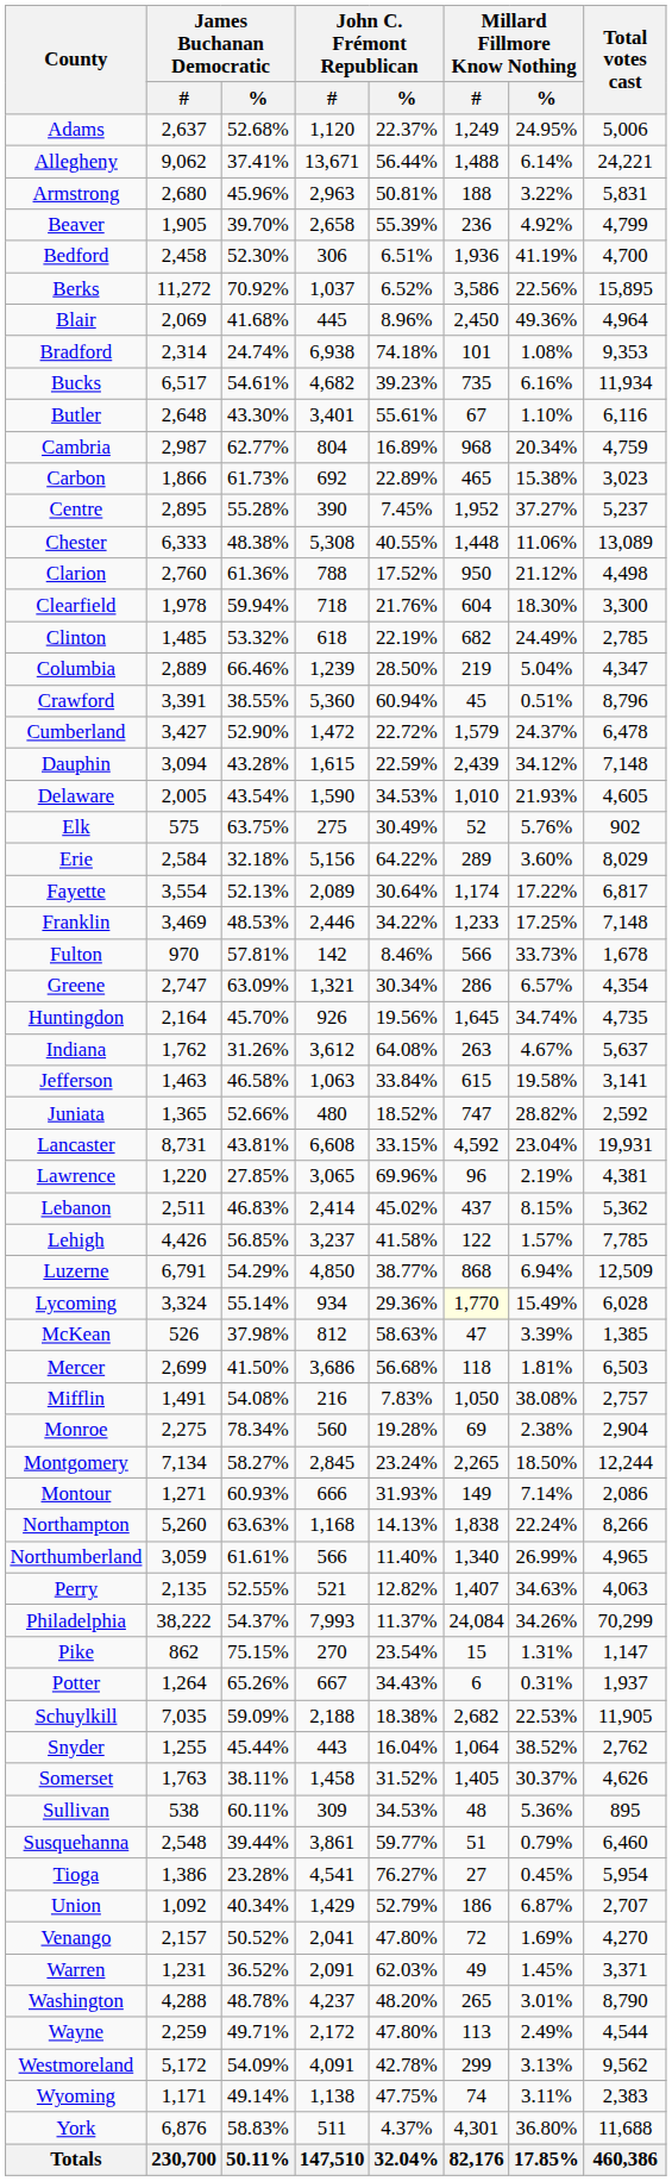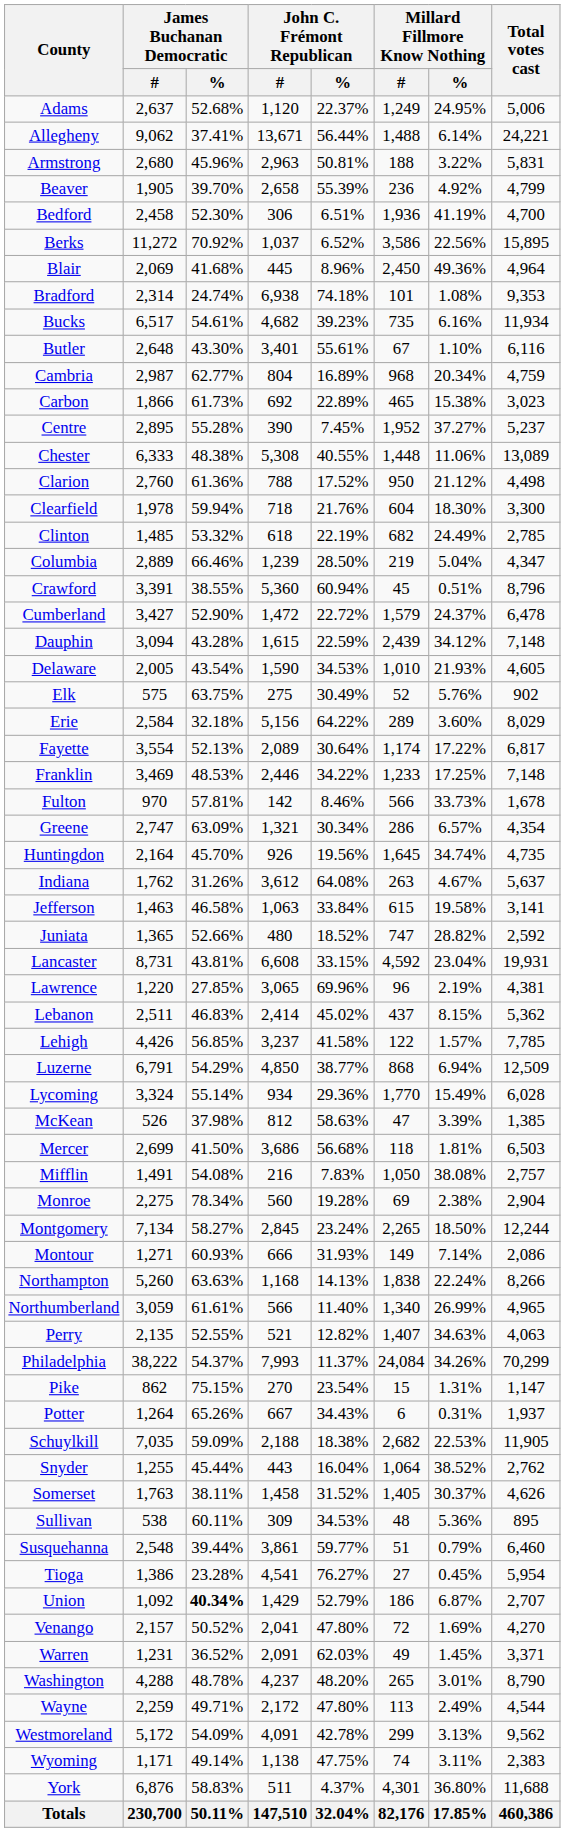Lycoming | Millard Fillmore Know Nothing / #: lightyellow background -> no background
Union | James Buchanan Democratic / %: normal -> bold
